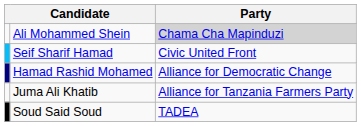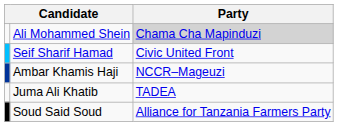- row: Hamad Rashid Mohamed | Alliance for Democratic Change
+ row: Ambar Khamis Haji | NCCR–Mageuzi
Juma Ali Khatib | Party: Alliance for Tanzania Farmers Party -> TADEA
Soud Said Soud | Party: TADEA -> Alliance for Tanzania Farmers Party
